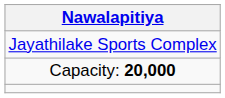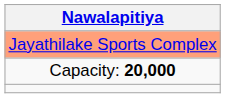row 2 | column 1: no background -> lightsalmon background
